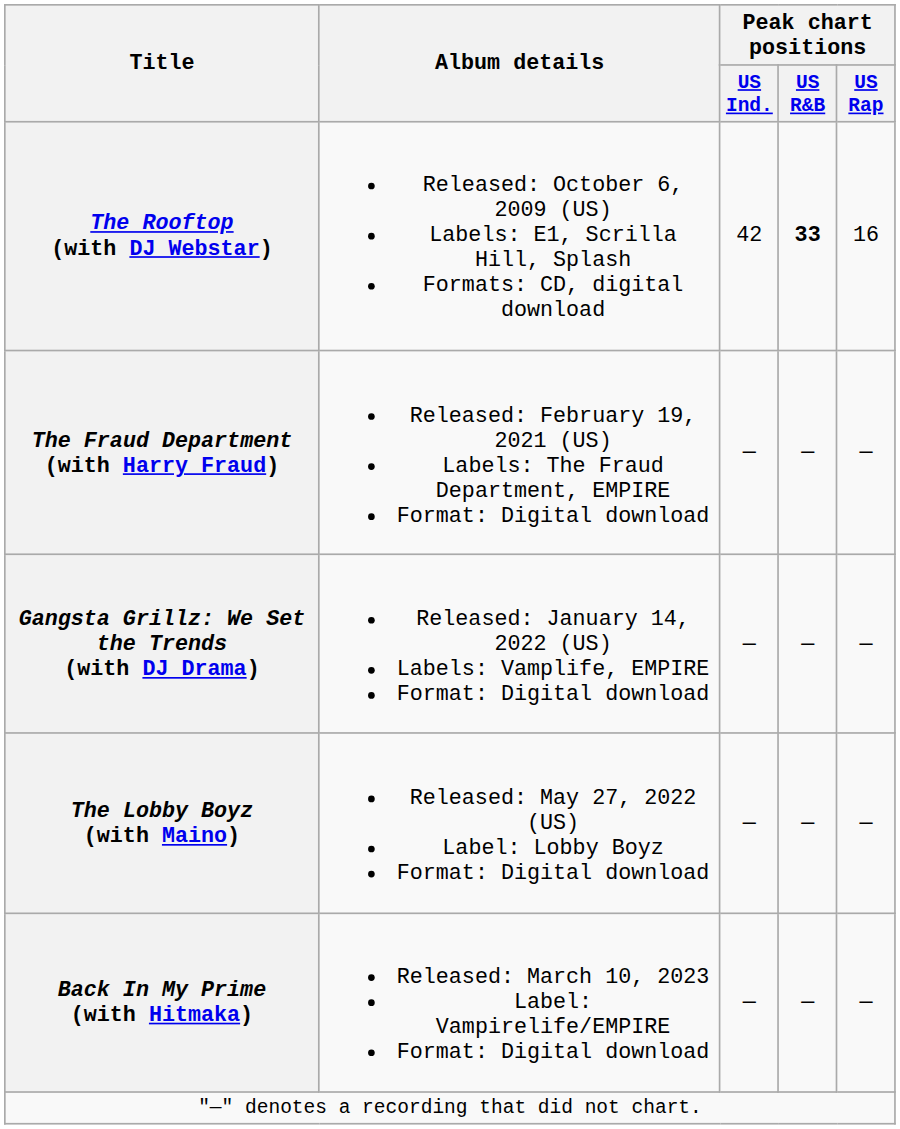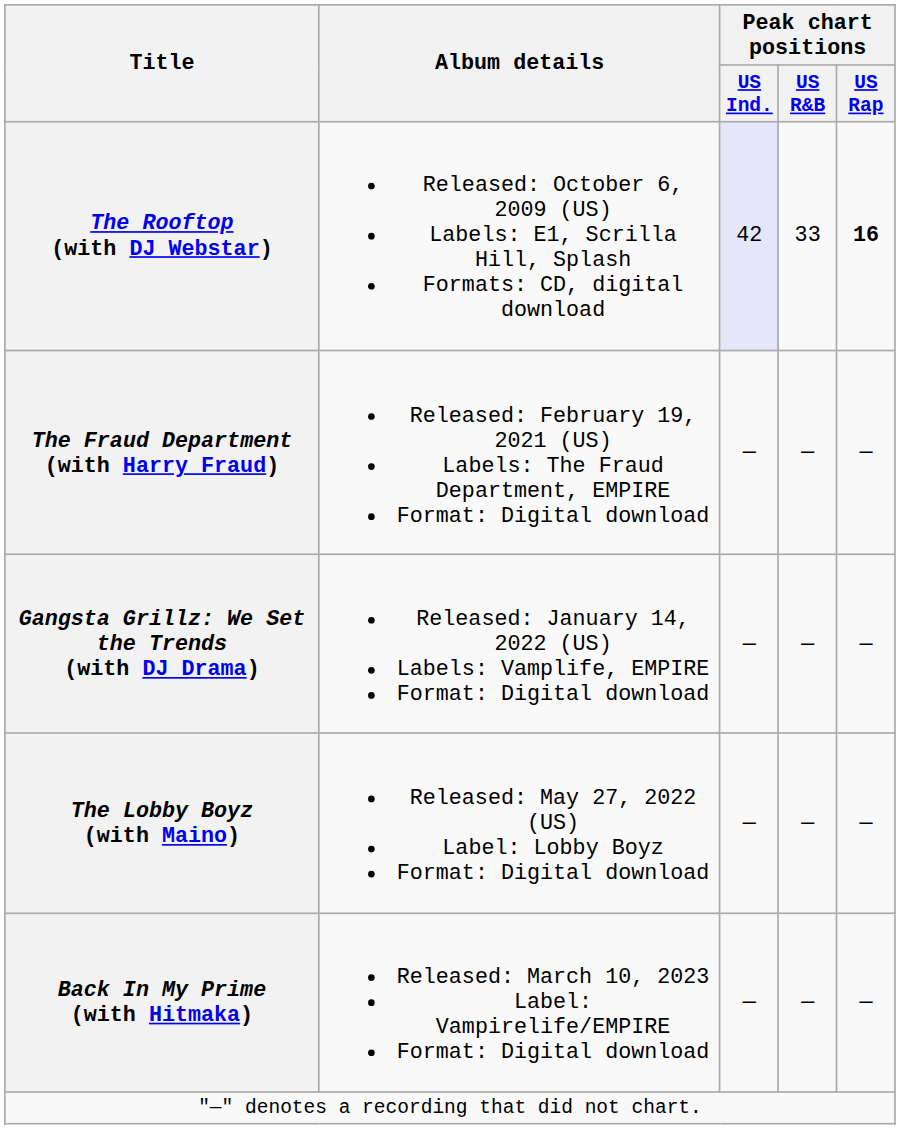The Rooftop (with DJ Webstar) | Peak chart positions / US Ind.: no background -> lavender background
The Rooftop (with DJ Webstar) | Peak chart positions / US R&B: bold -> normal
The Rooftop (with DJ Webstar) | Peak chart positions / US Rap: normal -> bold
